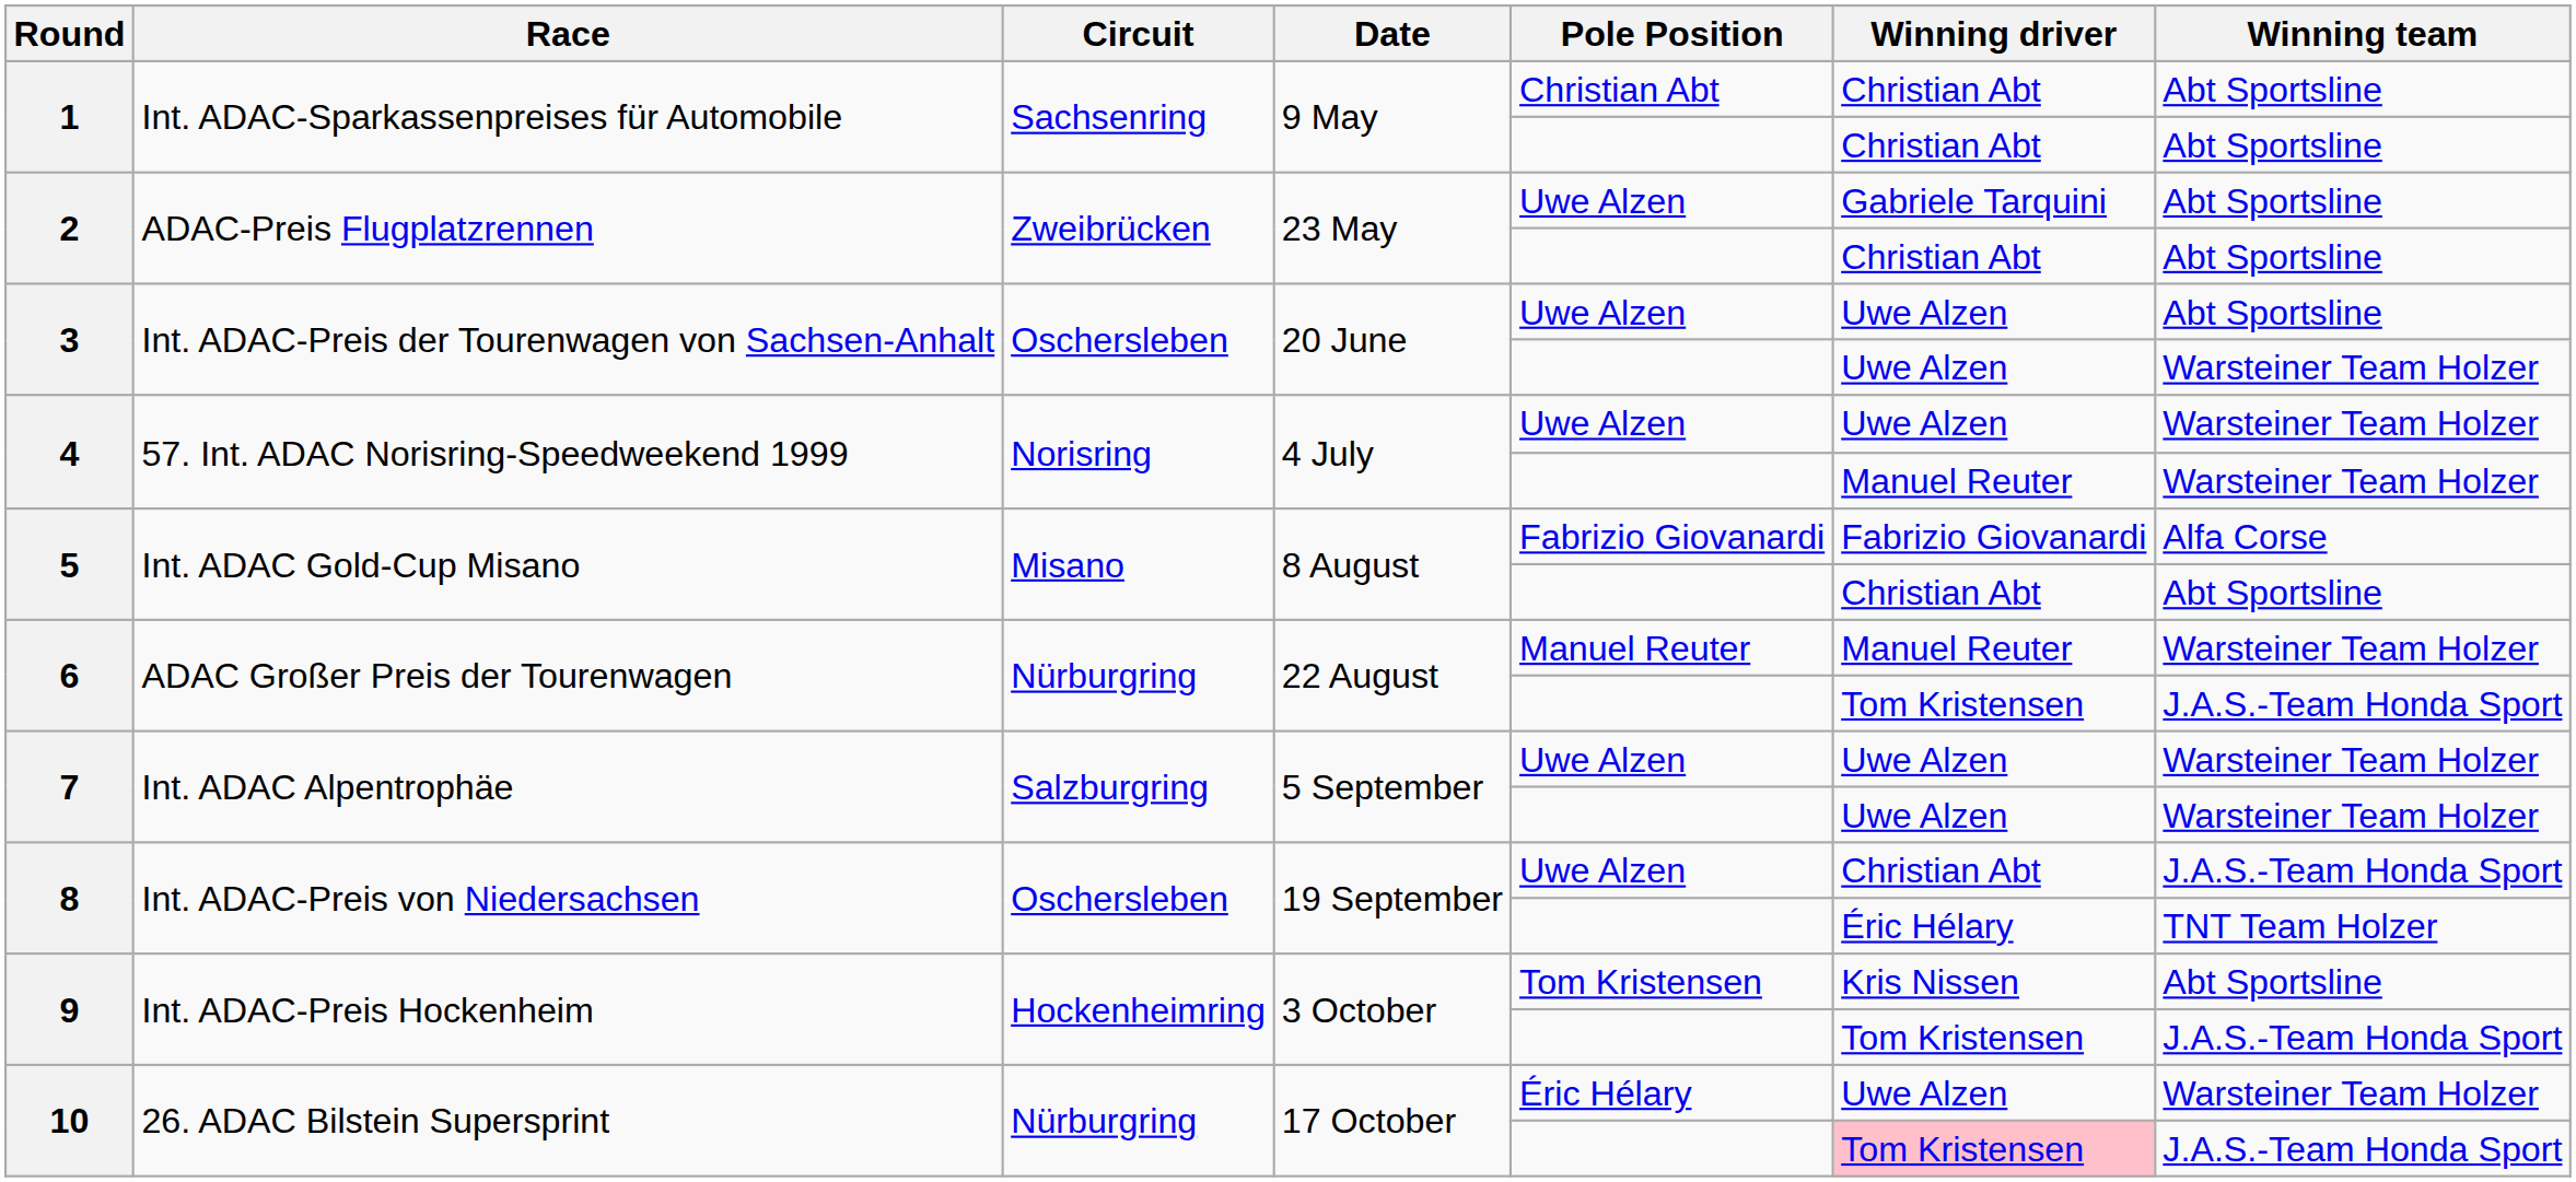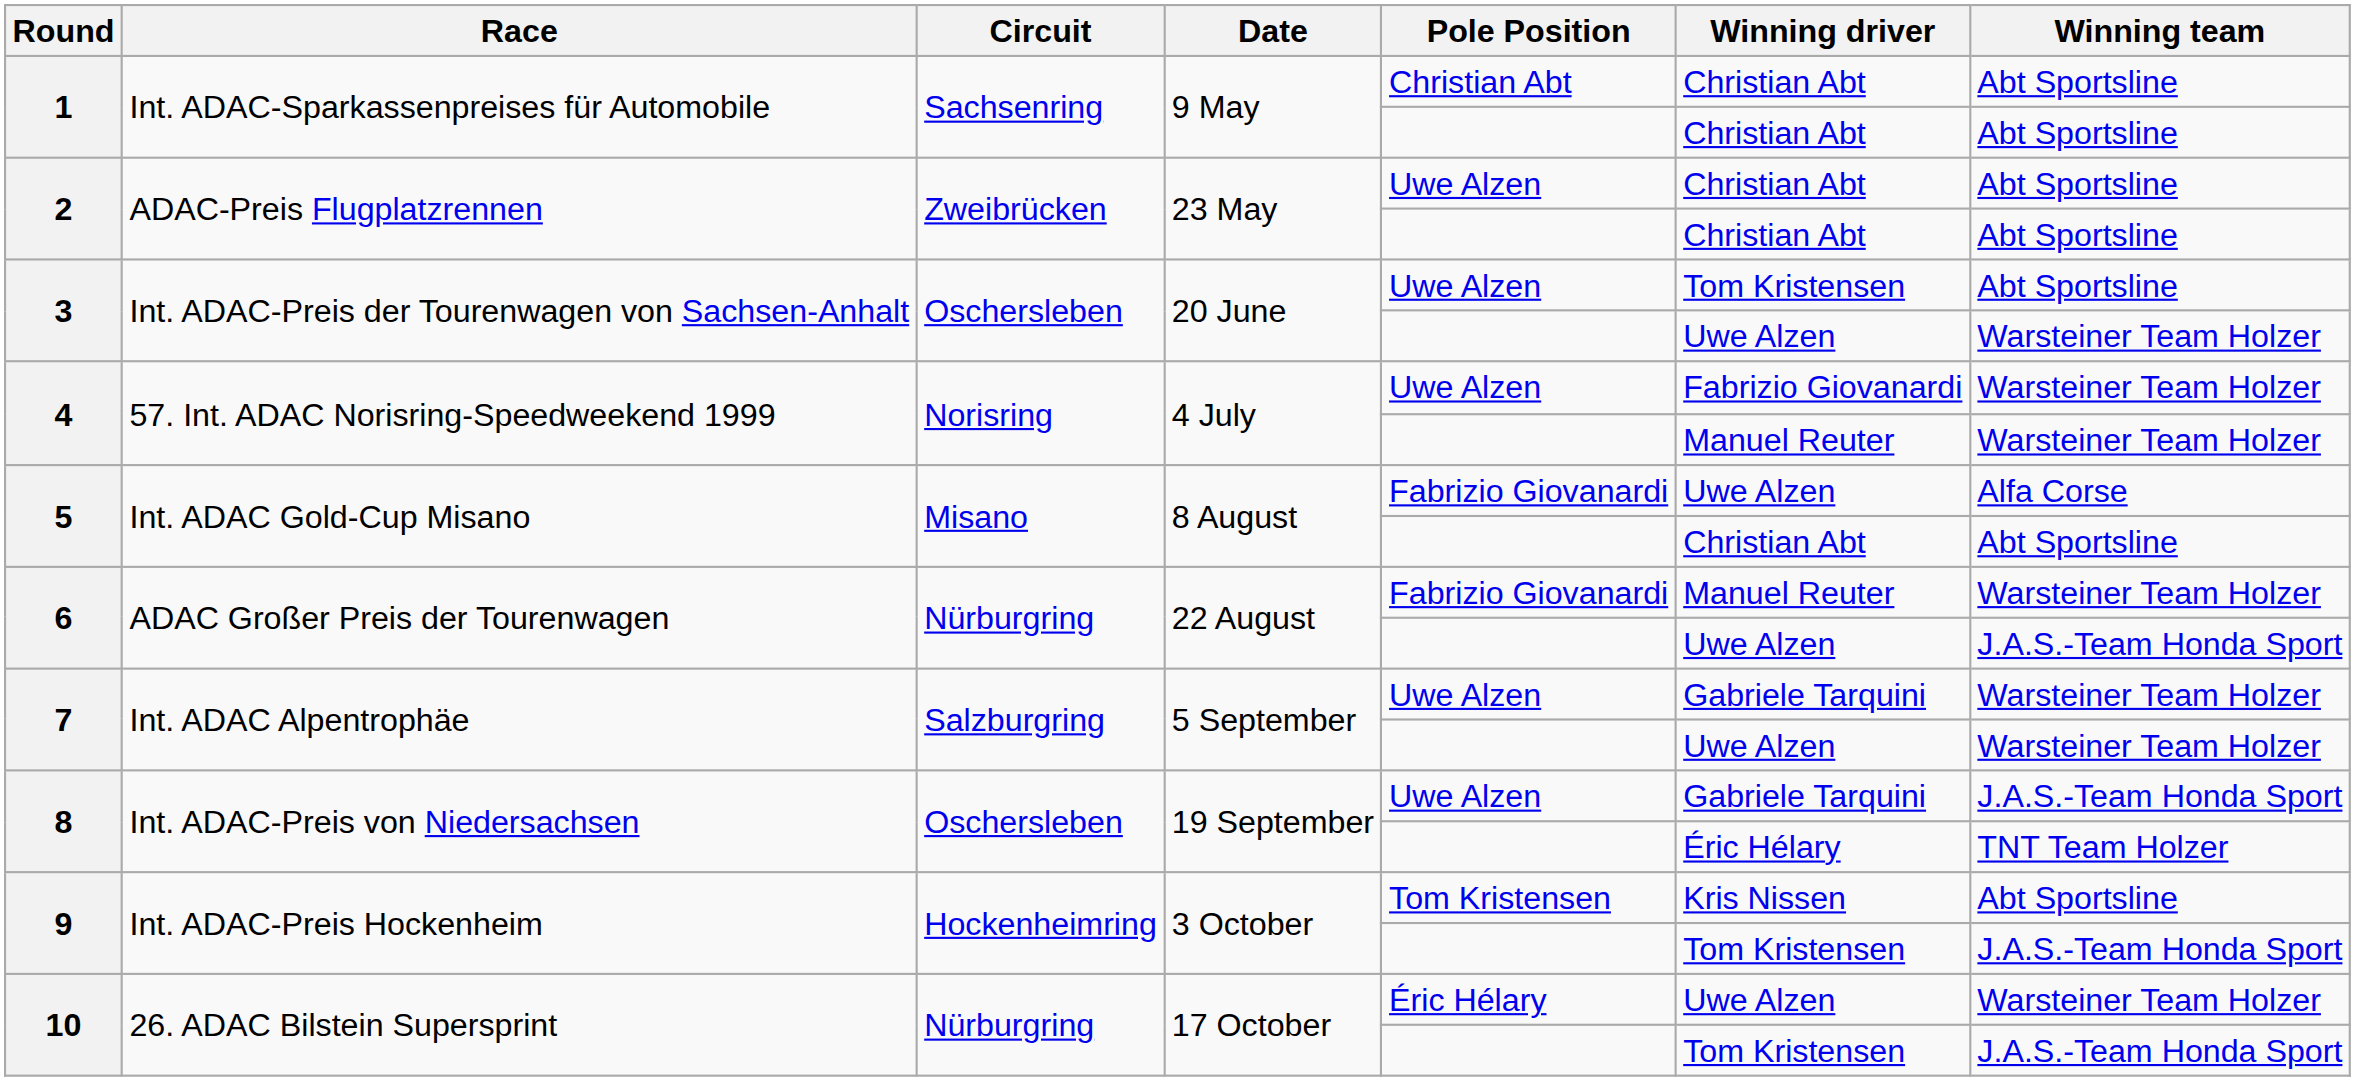row 4 | Winning driver: Gabriele Tarquini -> Christian Abt
row 6 | Winning driver: Uwe Alzen -> Tom Kristensen
row 8 | Winning driver: Uwe Alzen -> Fabrizio Giovanardi
row 10 | Winning driver: Fabrizio Giovanardi -> Uwe Alzen
row 12 | Pole Position: Manuel Reuter -> Fabrizio Giovanardi
row 13 | Winning driver: Tom Kristensen -> Uwe Alzen
row 14 | Winning driver: Uwe Alzen -> Gabriele Tarquini
row 16 | Winning driver: Christian Abt -> Gabriele Tarquini
row 21 | Winning driver: pink background -> no background
